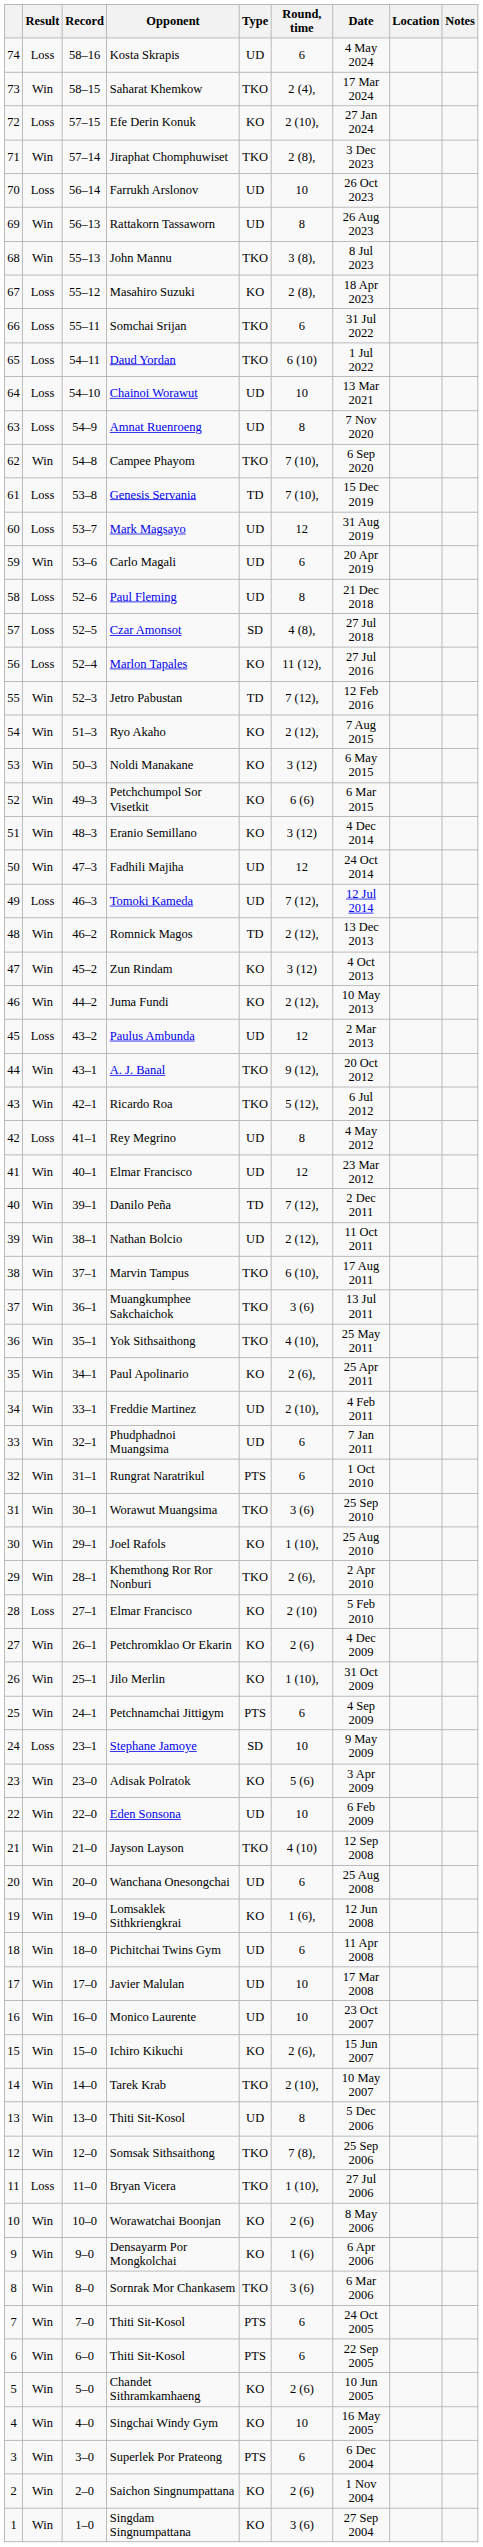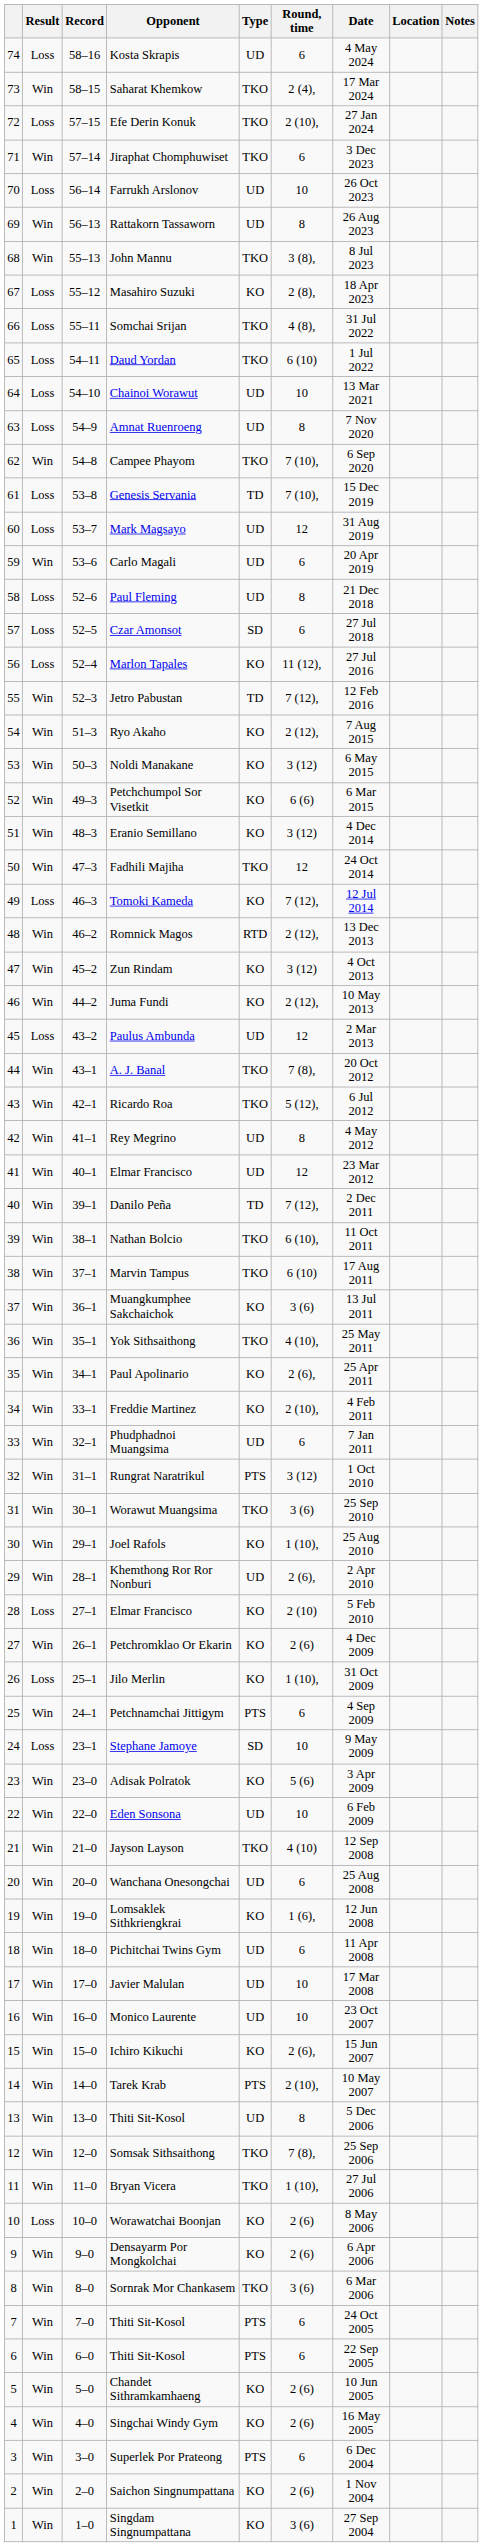Efe Derin Konuk | Type: KO -> TKO
Jiraphat Chomphuwiset | Round, time: 2 (8), -> 6
Somchai Srijan | Round, time: 6 -> 4 (8),
Czar Amonsot | Round, time: 4 (8), -> 6
Fadhili Majiha | Type: UD -> TKO
Tomoki Kameda | Type: UD -> KO
Romnick Magos | Type: TD -> RTD
A. J. Banal | Round, time: 9 (12), -> 7 (8),
Rey Megrino | Result: Loss -> Win
Nathan Bolcio | Type: UD -> TKO
Nathan Bolcio | Round, time: 2 (12), -> 6 (10),
Marvin Tampus | Round, time: 6 (10), -> 6 (10)
Muangkumphee Sakchaichok | Type: TKO -> KO
Freddie Martinez | Type: UD -> KO
Rungrat Naratrikul | Round, time: 6 -> 3 (12)
Khemthong Ror Ror Nonburi | Type: TKO -> UD
Jilo Merlin | Result: Win -> Loss
Tarek Krab | Type: TKO -> PTS
Bryan Vicera | Result: Loss -> Win
Worawatchai Boonjan | Result: Win -> Loss
Densayarm Por Mongkolchai | Round, time: 1 (6) -> 2 (6)
Singchai Windy Gym | Round, time: 10 -> 2 (6)
